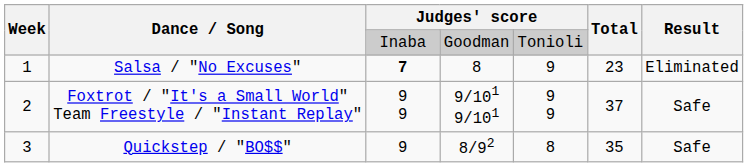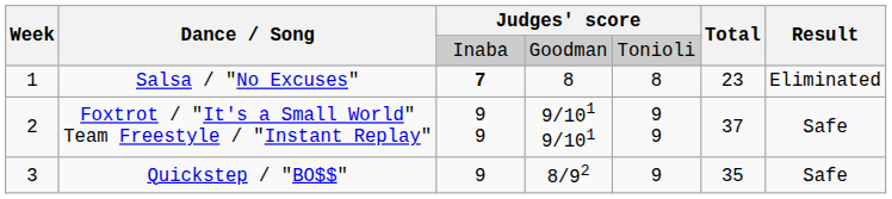Salsa / "No Excuses" | column 5: 9 -> 8
Quickstep / "BO$$" | column 5: 8 -> 9
